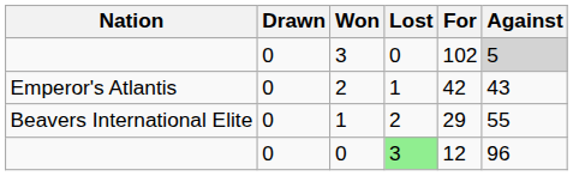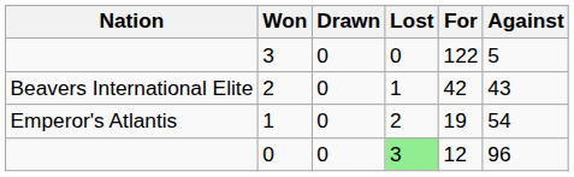columns swapped: Won <-> Drawn
row 2 | For: 102 -> 122
row 2 | Against: lightgrey background -> no background
row 3 | Nation: Emperor's Atlantis -> Beavers International Elite
row 4 | Nation: Beavers International Elite -> Emperor's Atlantis
row 4 | For: 29 -> 19
row 4 | Against: 55 -> 54
